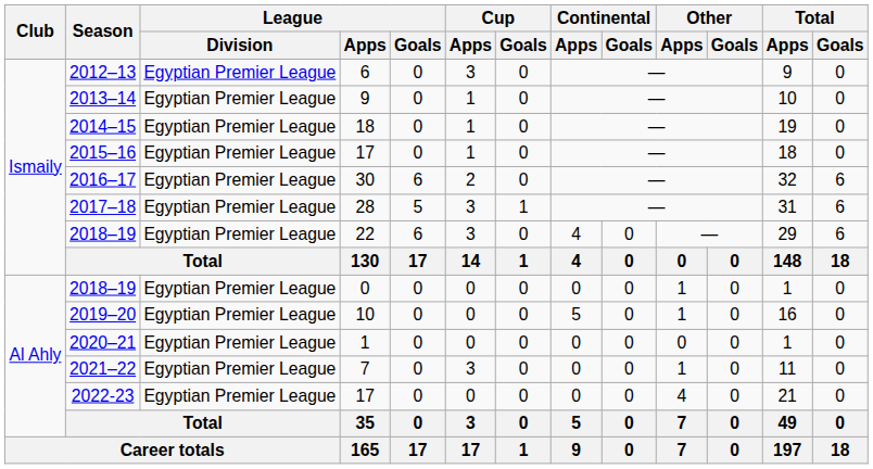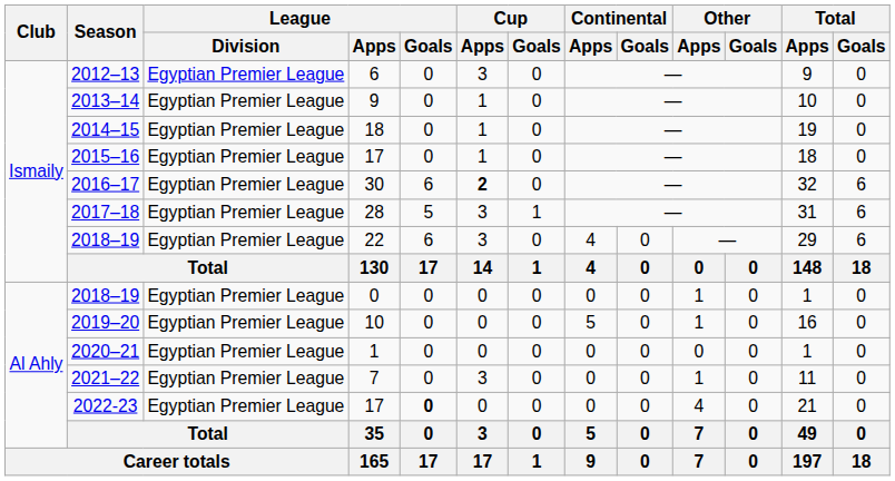2016–17 | Cup / Apps: normal -> bold
2022-23 | League / Goals: normal -> bold
